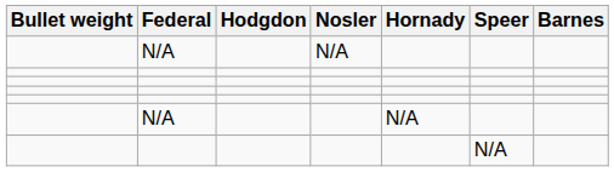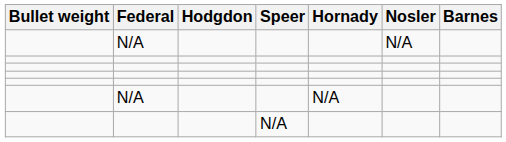columns swapped: Speer <-> Nosler
